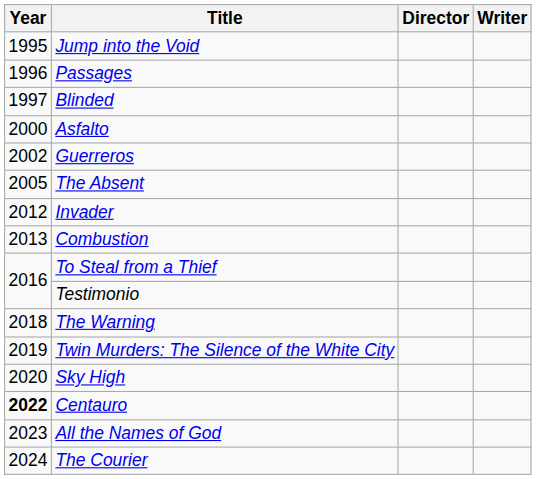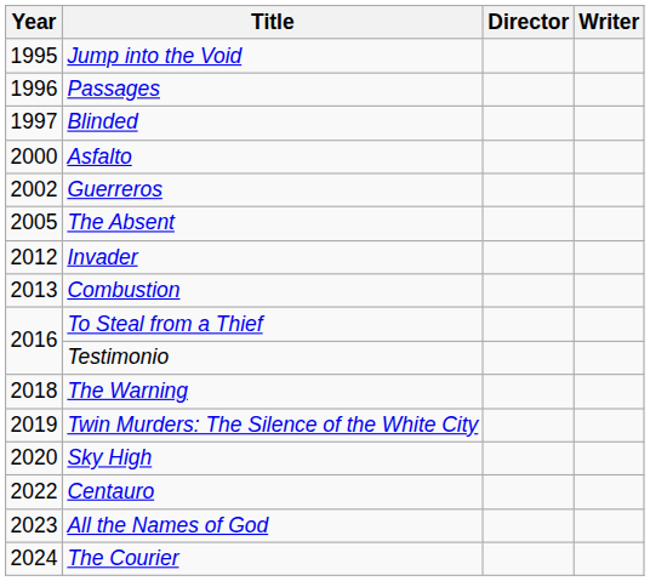Centauro | Year: bold -> normal
